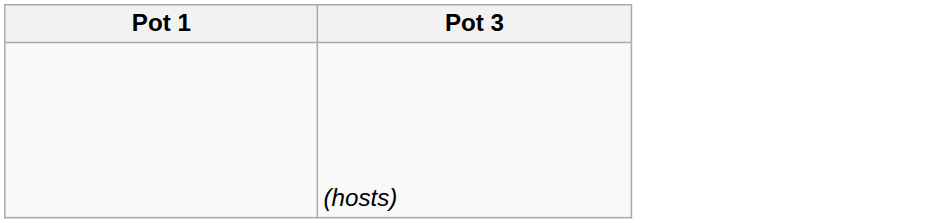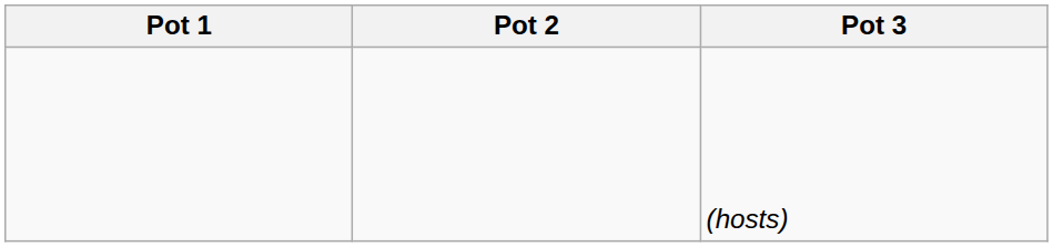+ column: Pot 2
